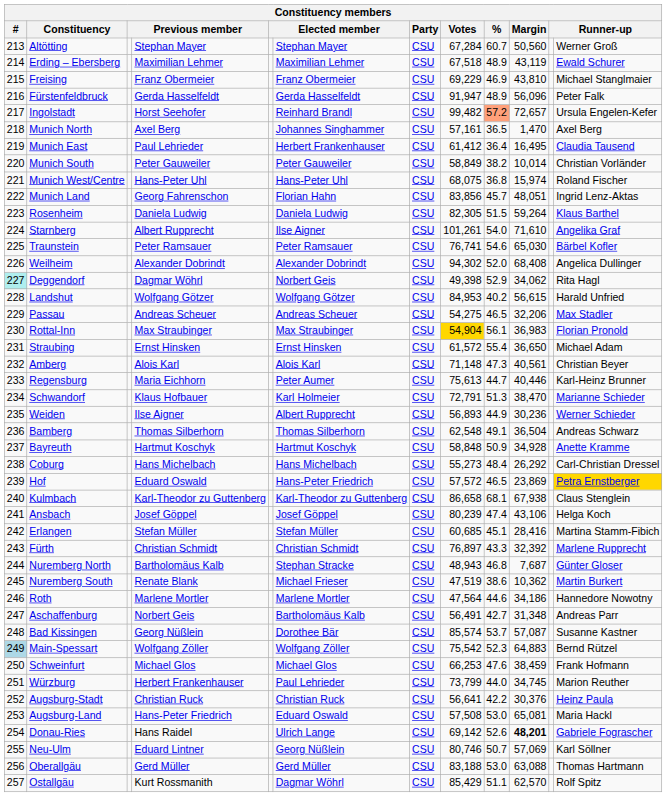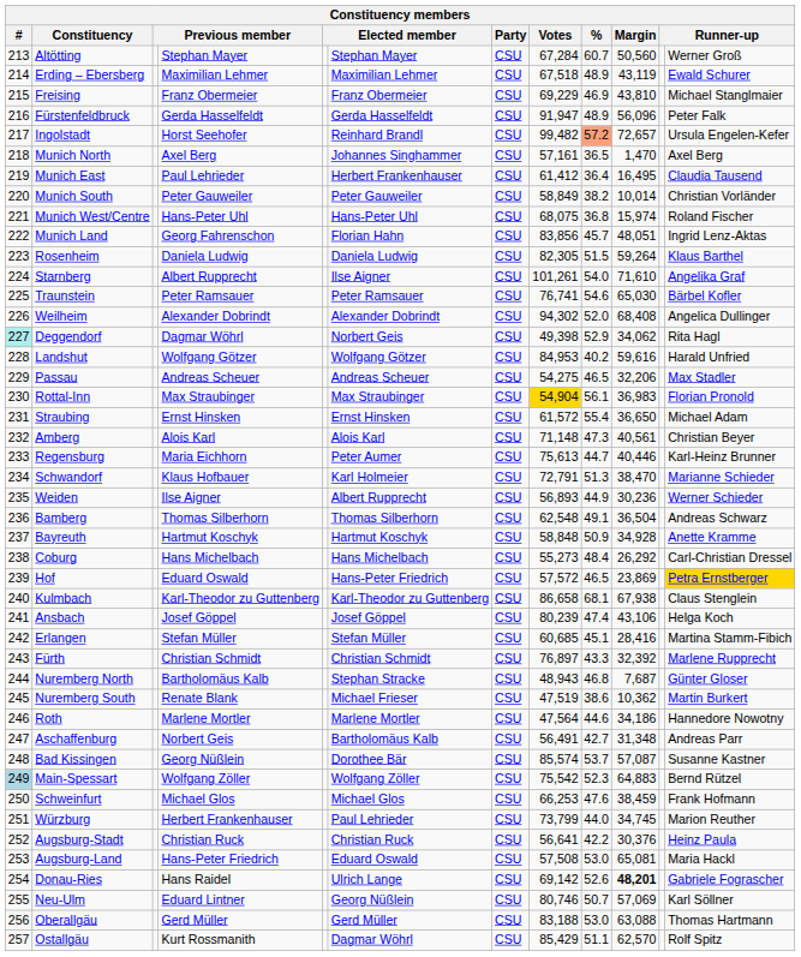Landshut | Margin: 56,615 -> 59,616
